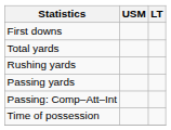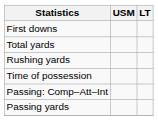rows swapped: Passing yards <-> Time of possession
